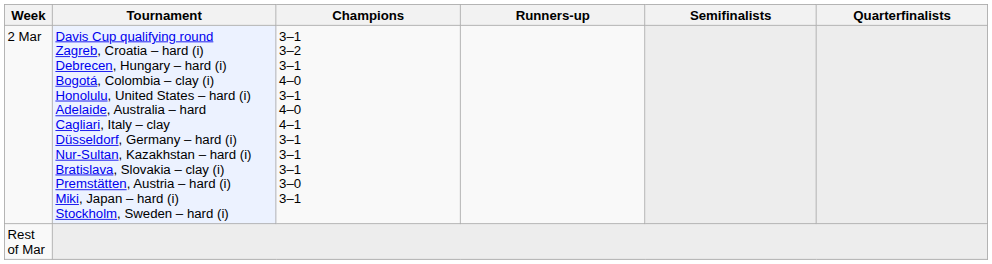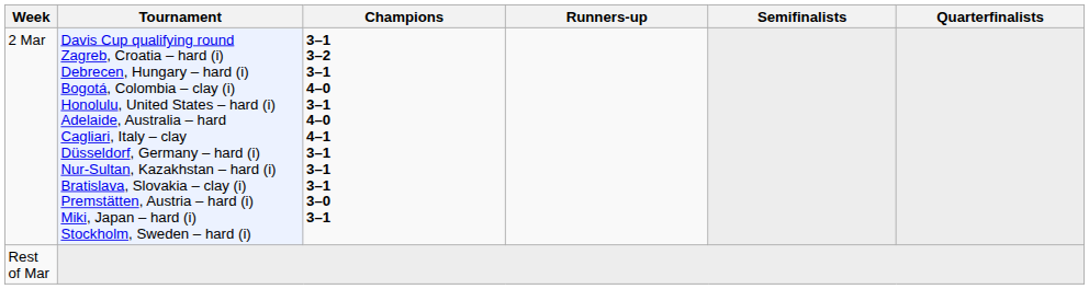2 Mar | Champions: normal -> bold
